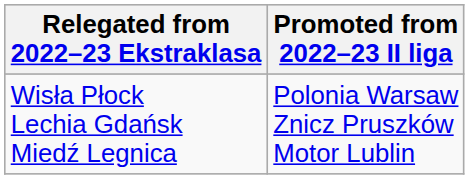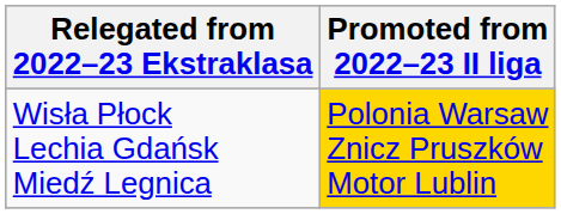Wisła Płock Lechia Gdańsk Miedź Legnica | Promoted from 2022–23 II liga: no background -> gold background
